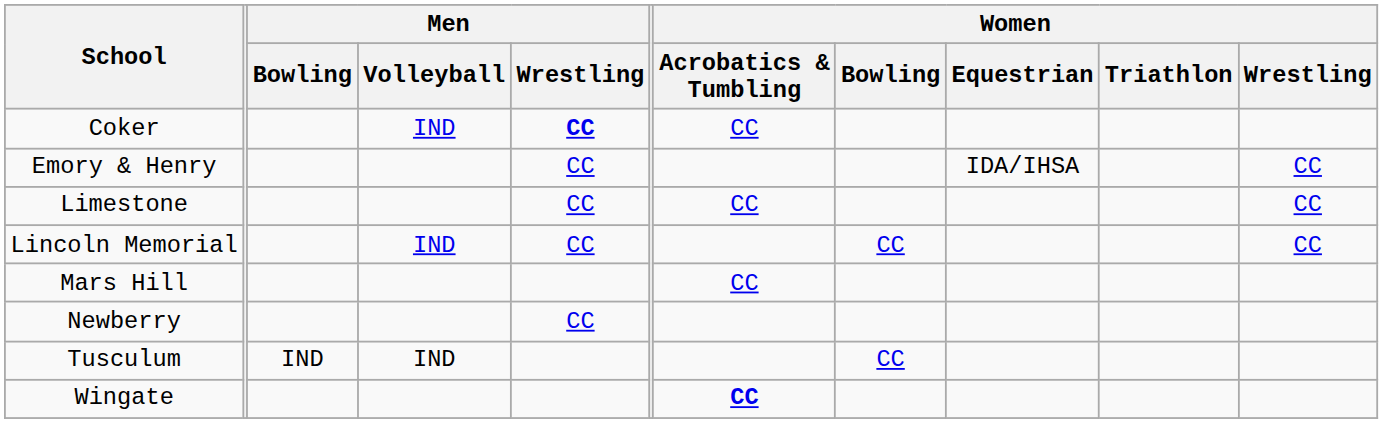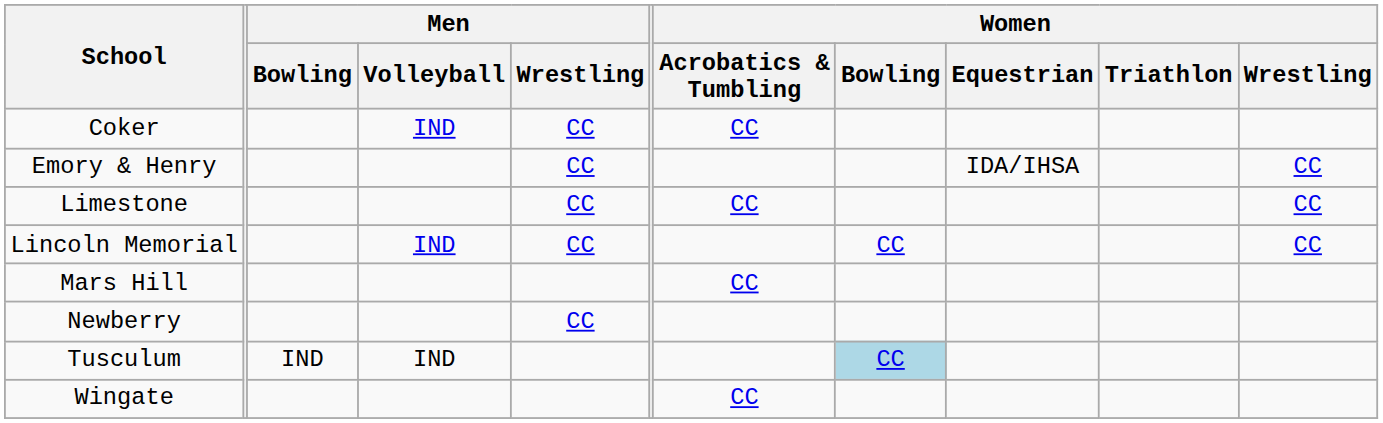Coker | Men / Wrestling: bold -> normal
Tusculum | Women / Bowling: no background -> lightblue background
Wingate | Women / Acrobatics & Tumbling: bold -> normal
